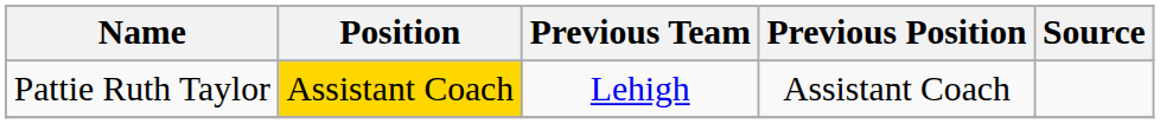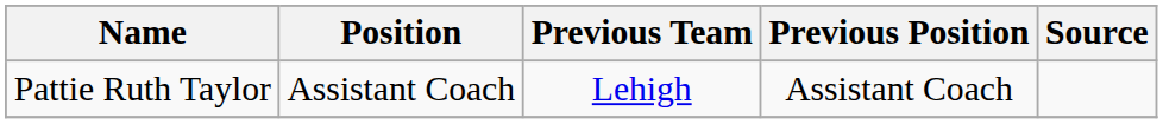Pattie Ruth Taylor | Position: gold background -> no background
